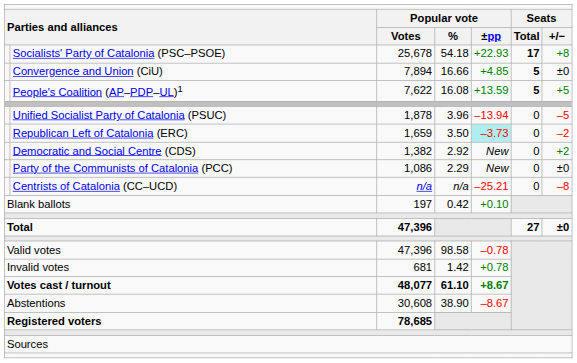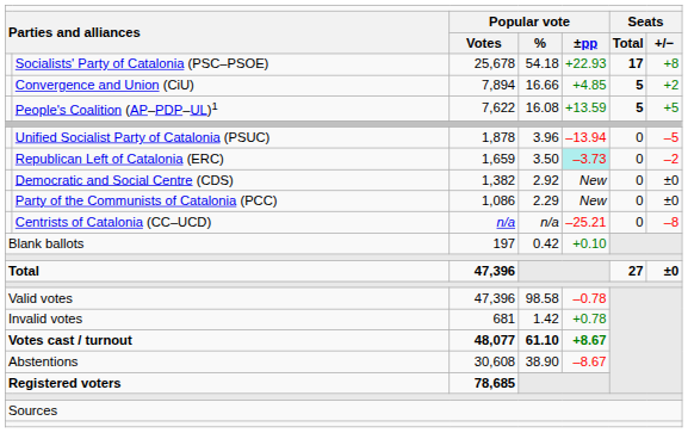Convergence and Union (CiU) | column 7: ±0 -> +2
Democratic and Social Centre (CDS) | column 7: +2 -> ±0
